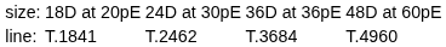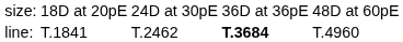line: | column 4: normal -> bold
